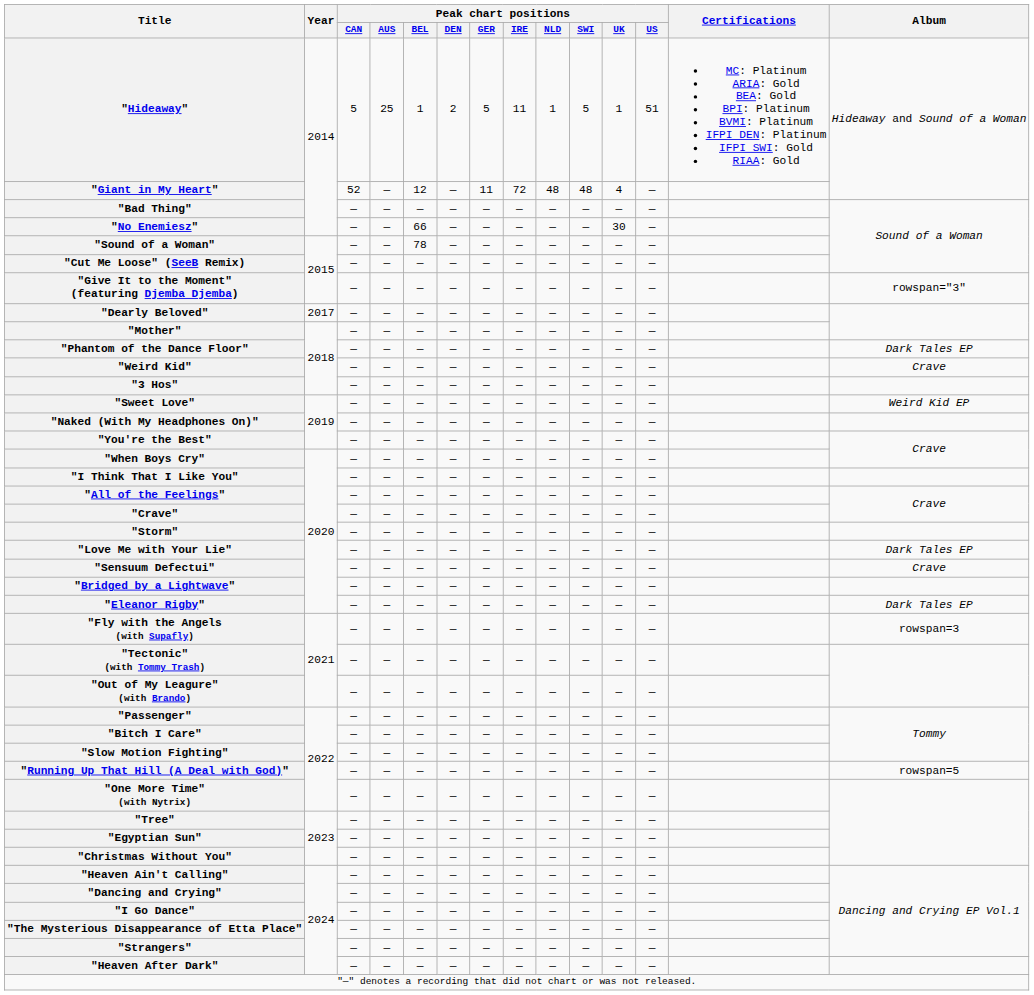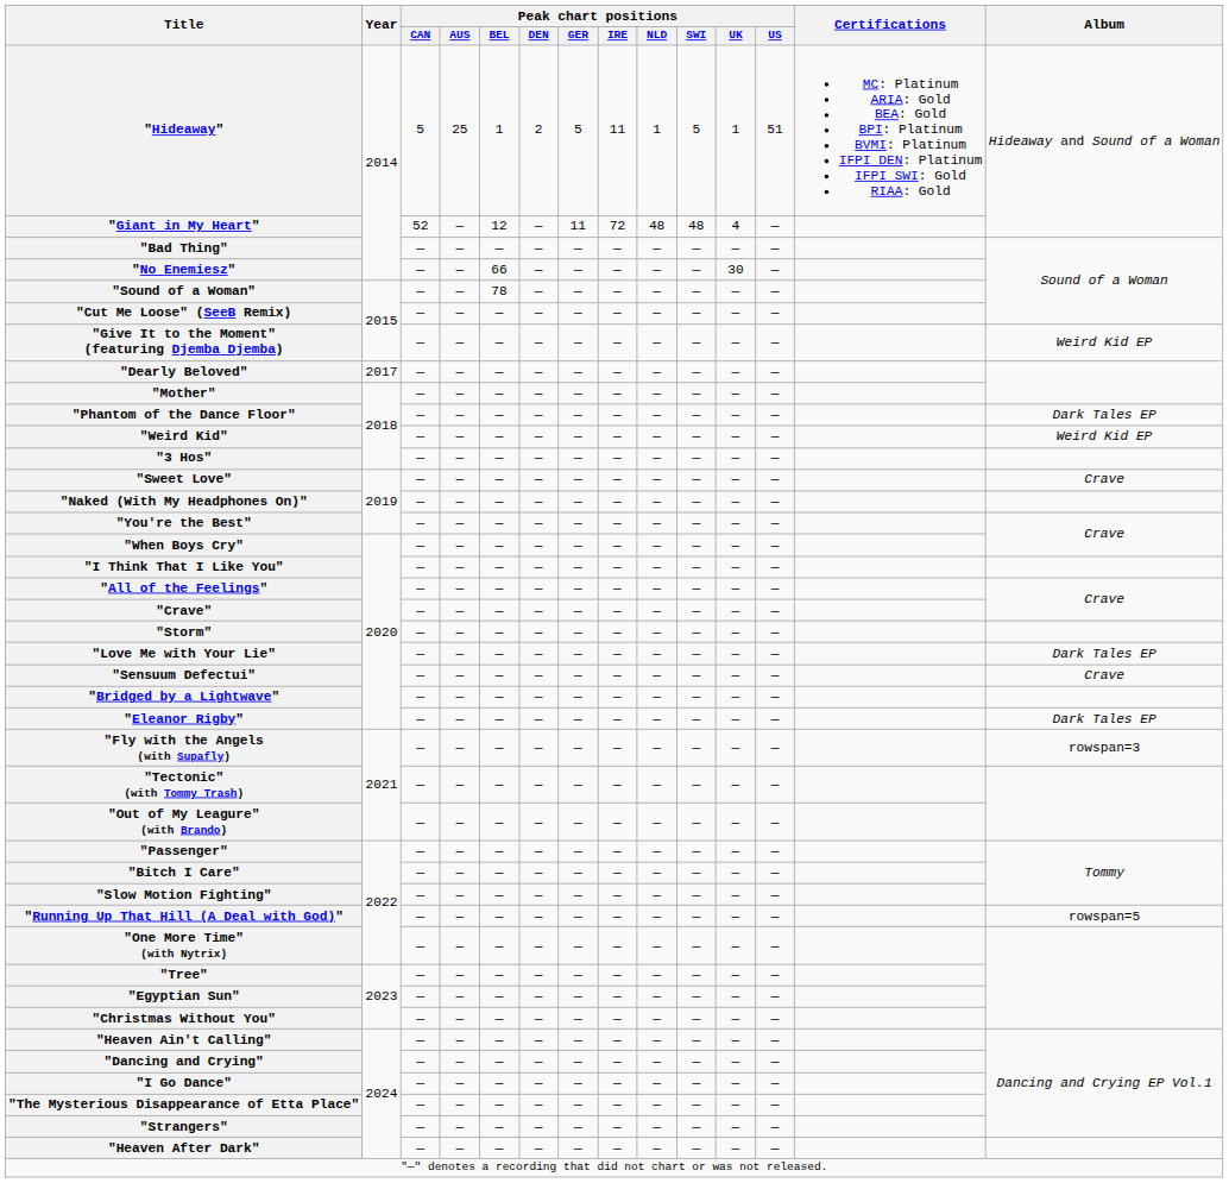"Give It to the Moment" (featuring Djemba Djemba) | Album: rowspan="3" -> Weird Kid EP
"Weird Kid" | Album: Crave -> Weird Kid EP
"Sweet Love" | Album: Weird Kid EP -> Crave
